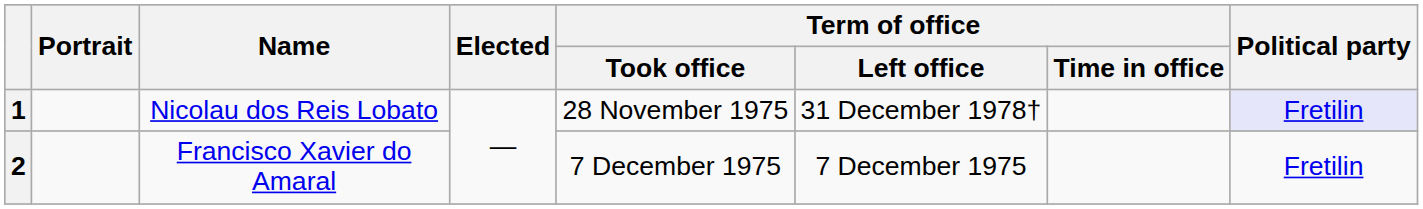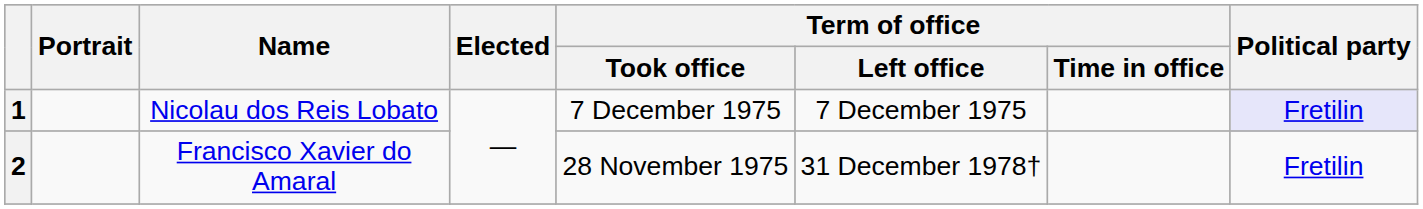1 | Term of office / Took office: 28 November 1975 -> 7 December 1975
1 | Term of office / Left office: 31 December 1978† -> 7 December 1975
2 | Term of office / Took office: 7 December 1975 -> 28 November 1975
2 | Term of office / Left office: 7 December 1975 -> 31 December 1978†
